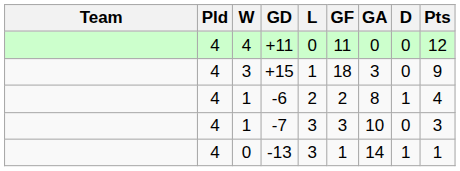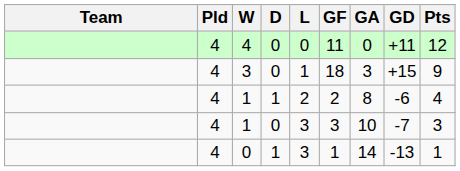columns swapped: D <-> GD
